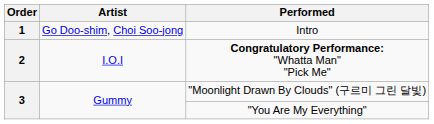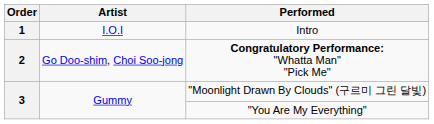Intro | Artist: Go Doo-shim, Choi Soo-jong -> I.O.I
Congratulatory Performance: "Whatta Man" "Pick Me" | Artist: I.O.I -> Go Doo-shim, Choi Soo-jong
